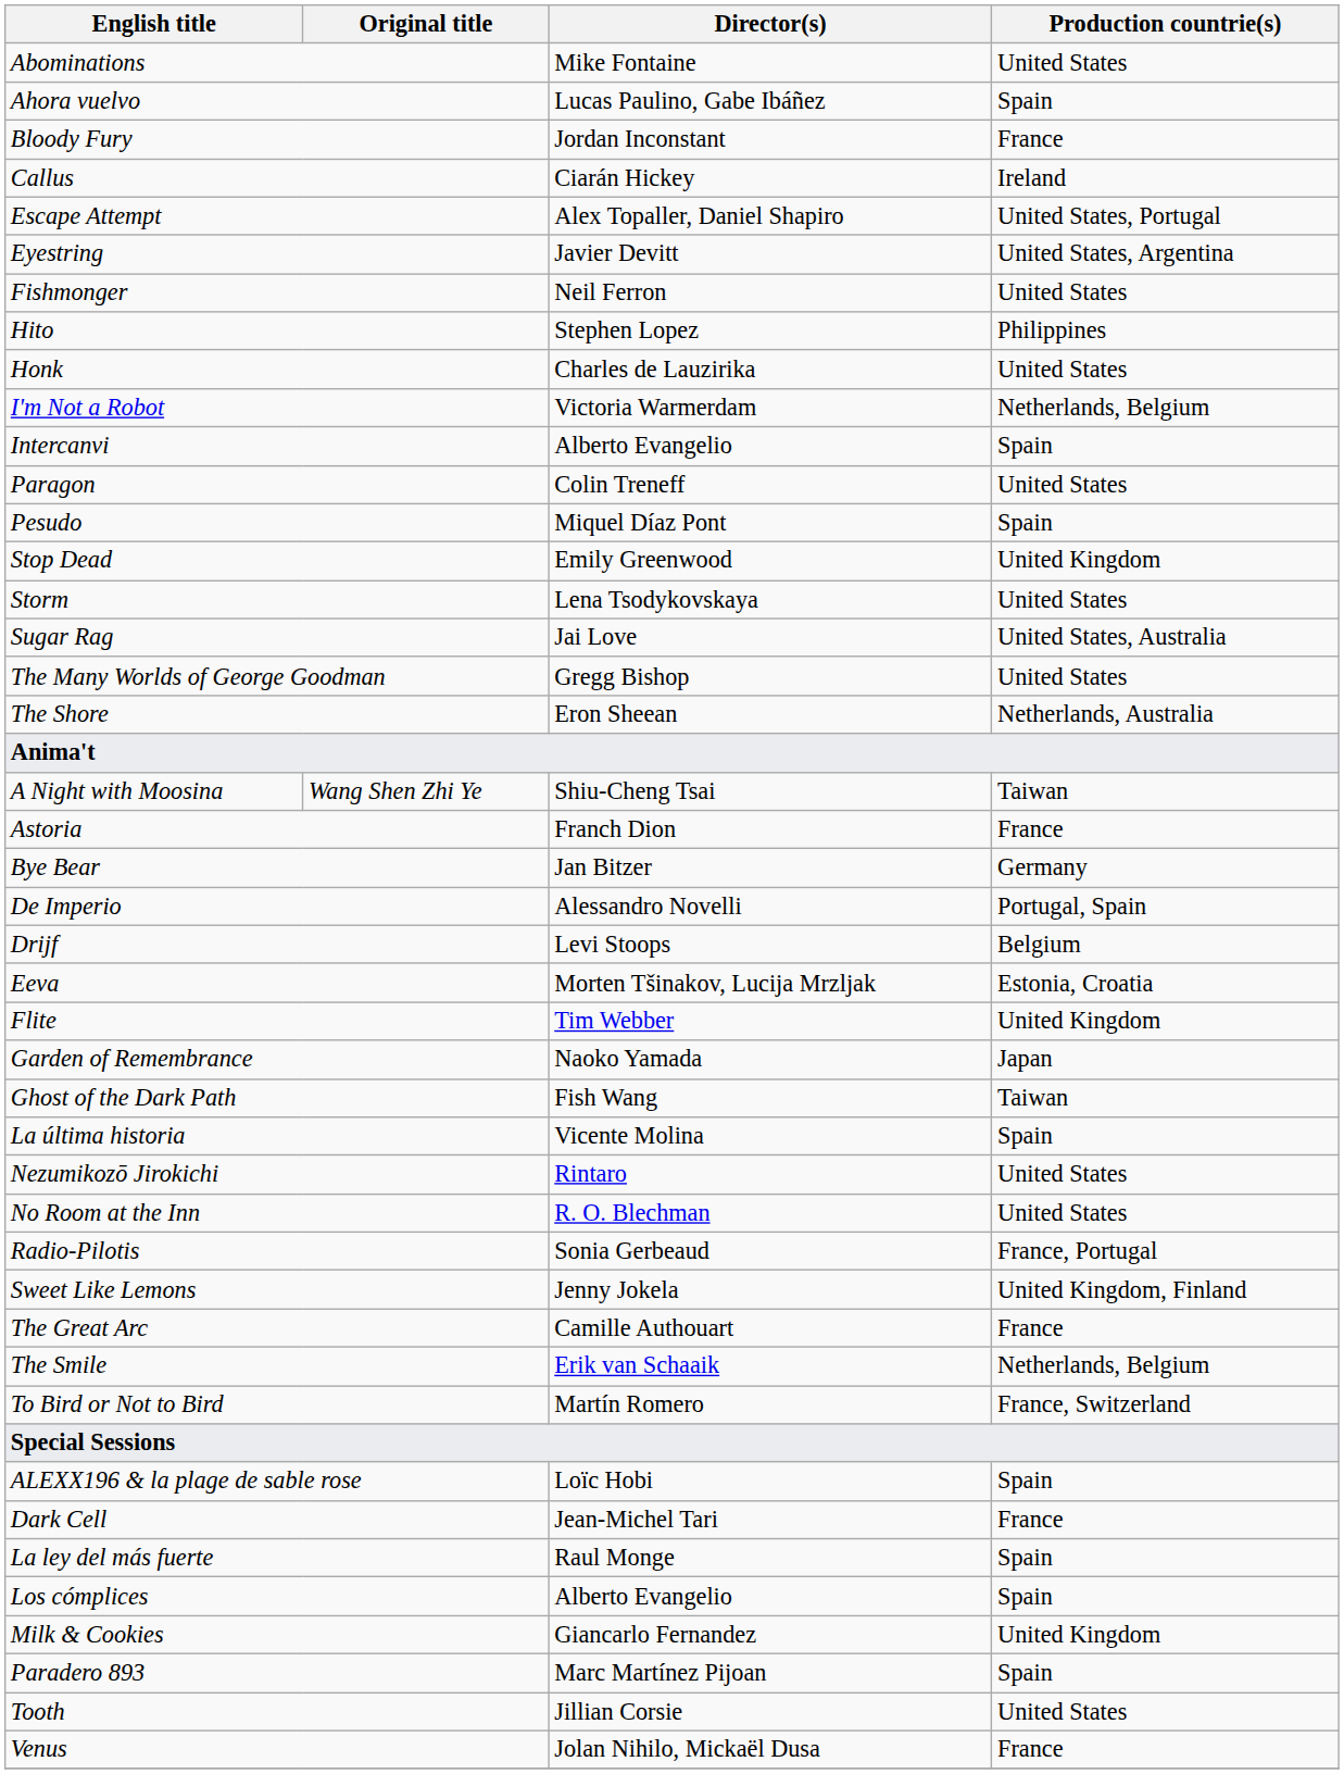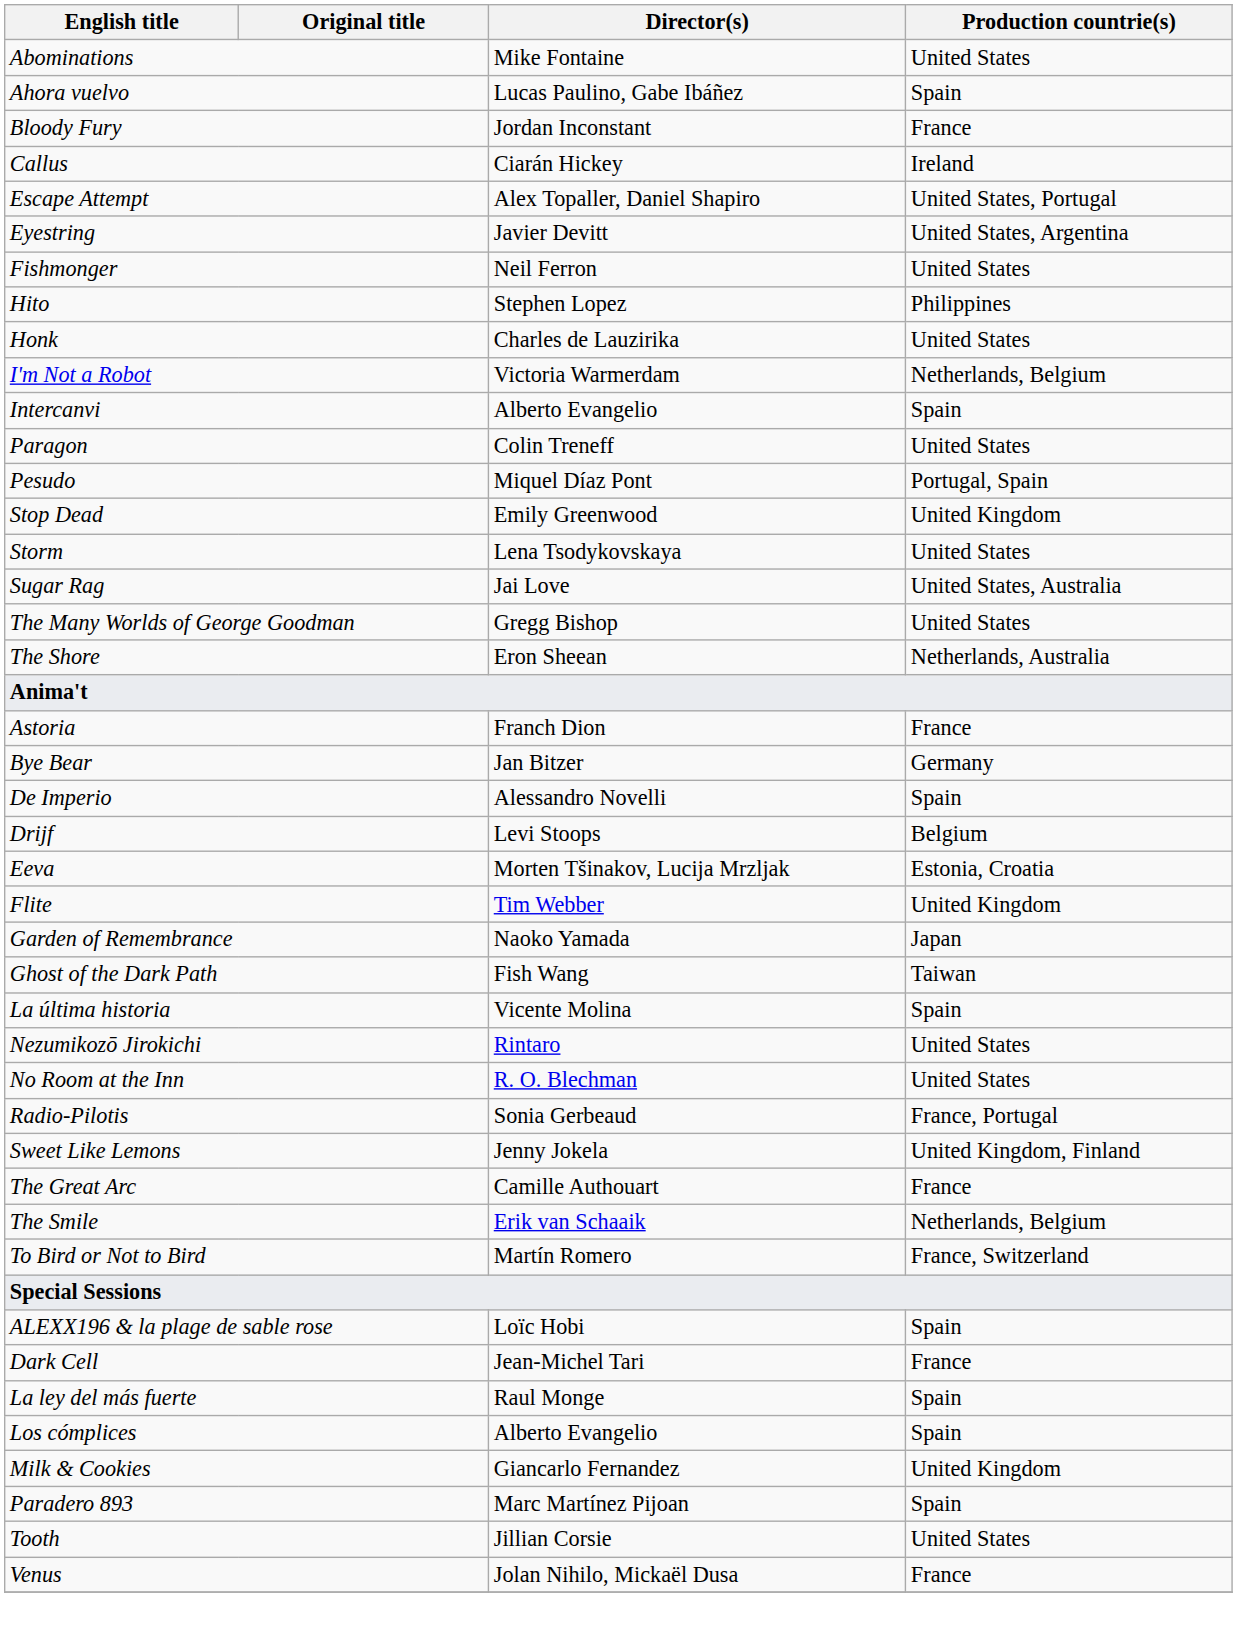Pesudo | Production countrie(s): Spain -> Portugal, Spain
- row: A Night with Moosina | Wang Shen Zhi Ye | Shiu-Cheng Tsai | Taiwan
De Imperio | Production countrie(s): Portugal, Spain -> Spain
